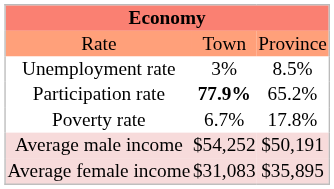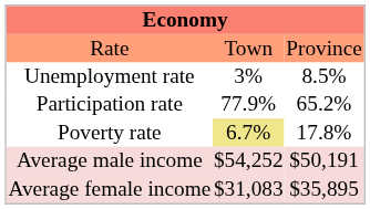Participation rate | column 2: bold -> normal
Poverty rate | column 2: no background -> khaki background
